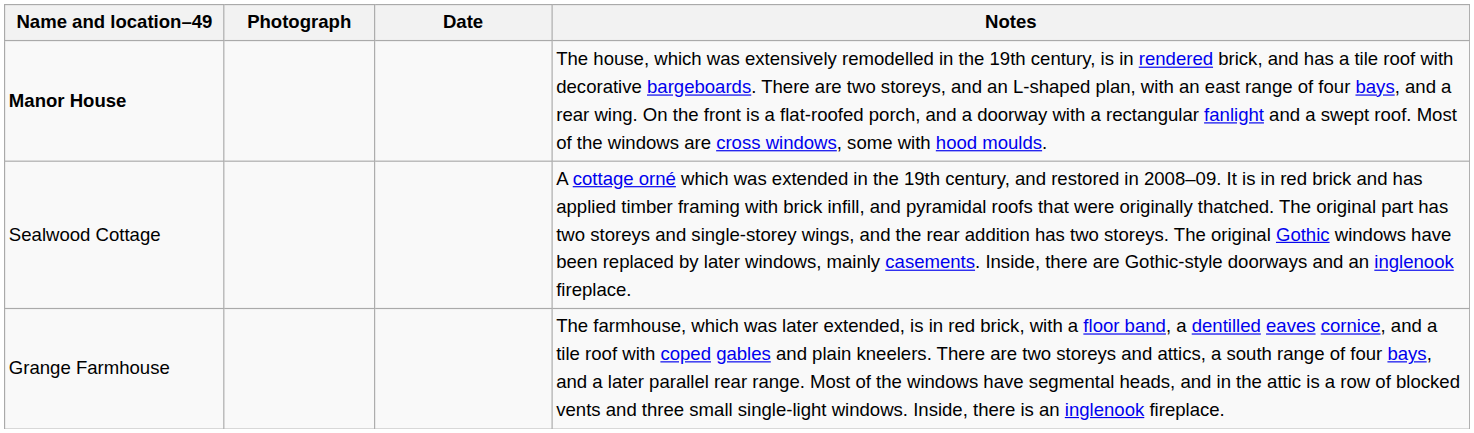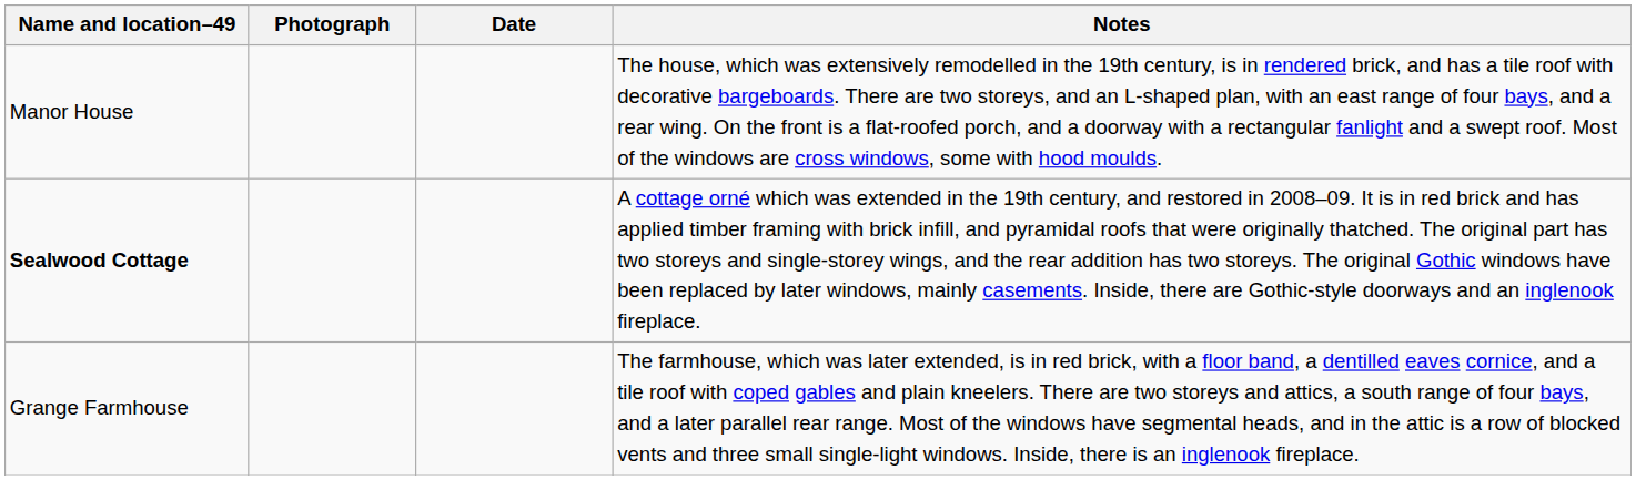Manor House | Name and location–49: bold -> normal
Sealwood Cottage | Name and location–49: normal -> bold
